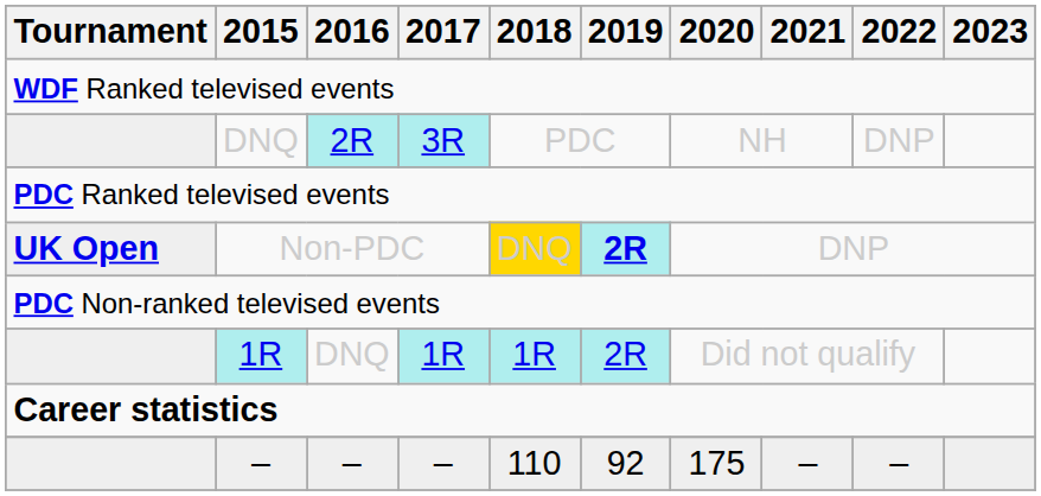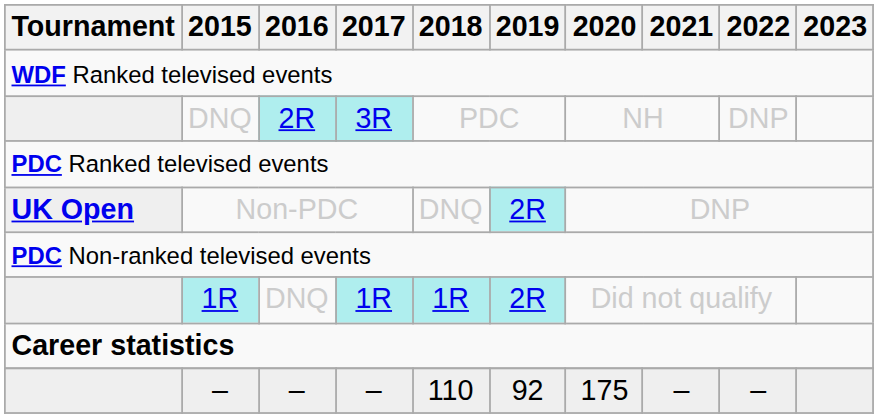Non-PDC | 2018: gold background -> no background
Non-PDC | 2019: bold -> normal
